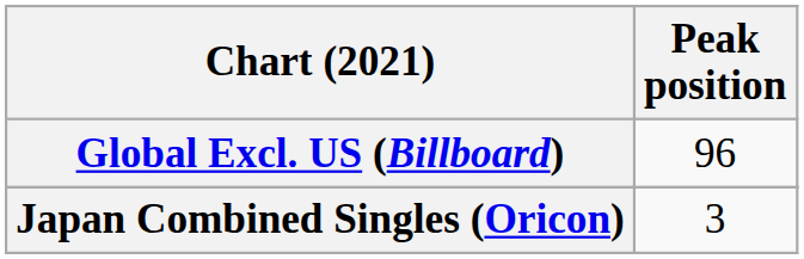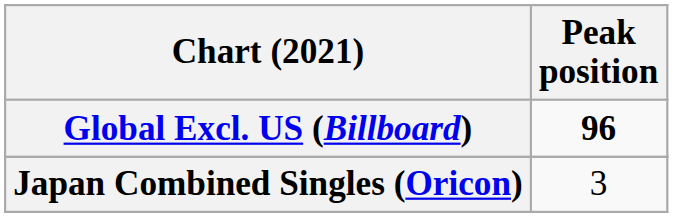Global Excl. US (Billboard) | Peak position: normal -> bold
